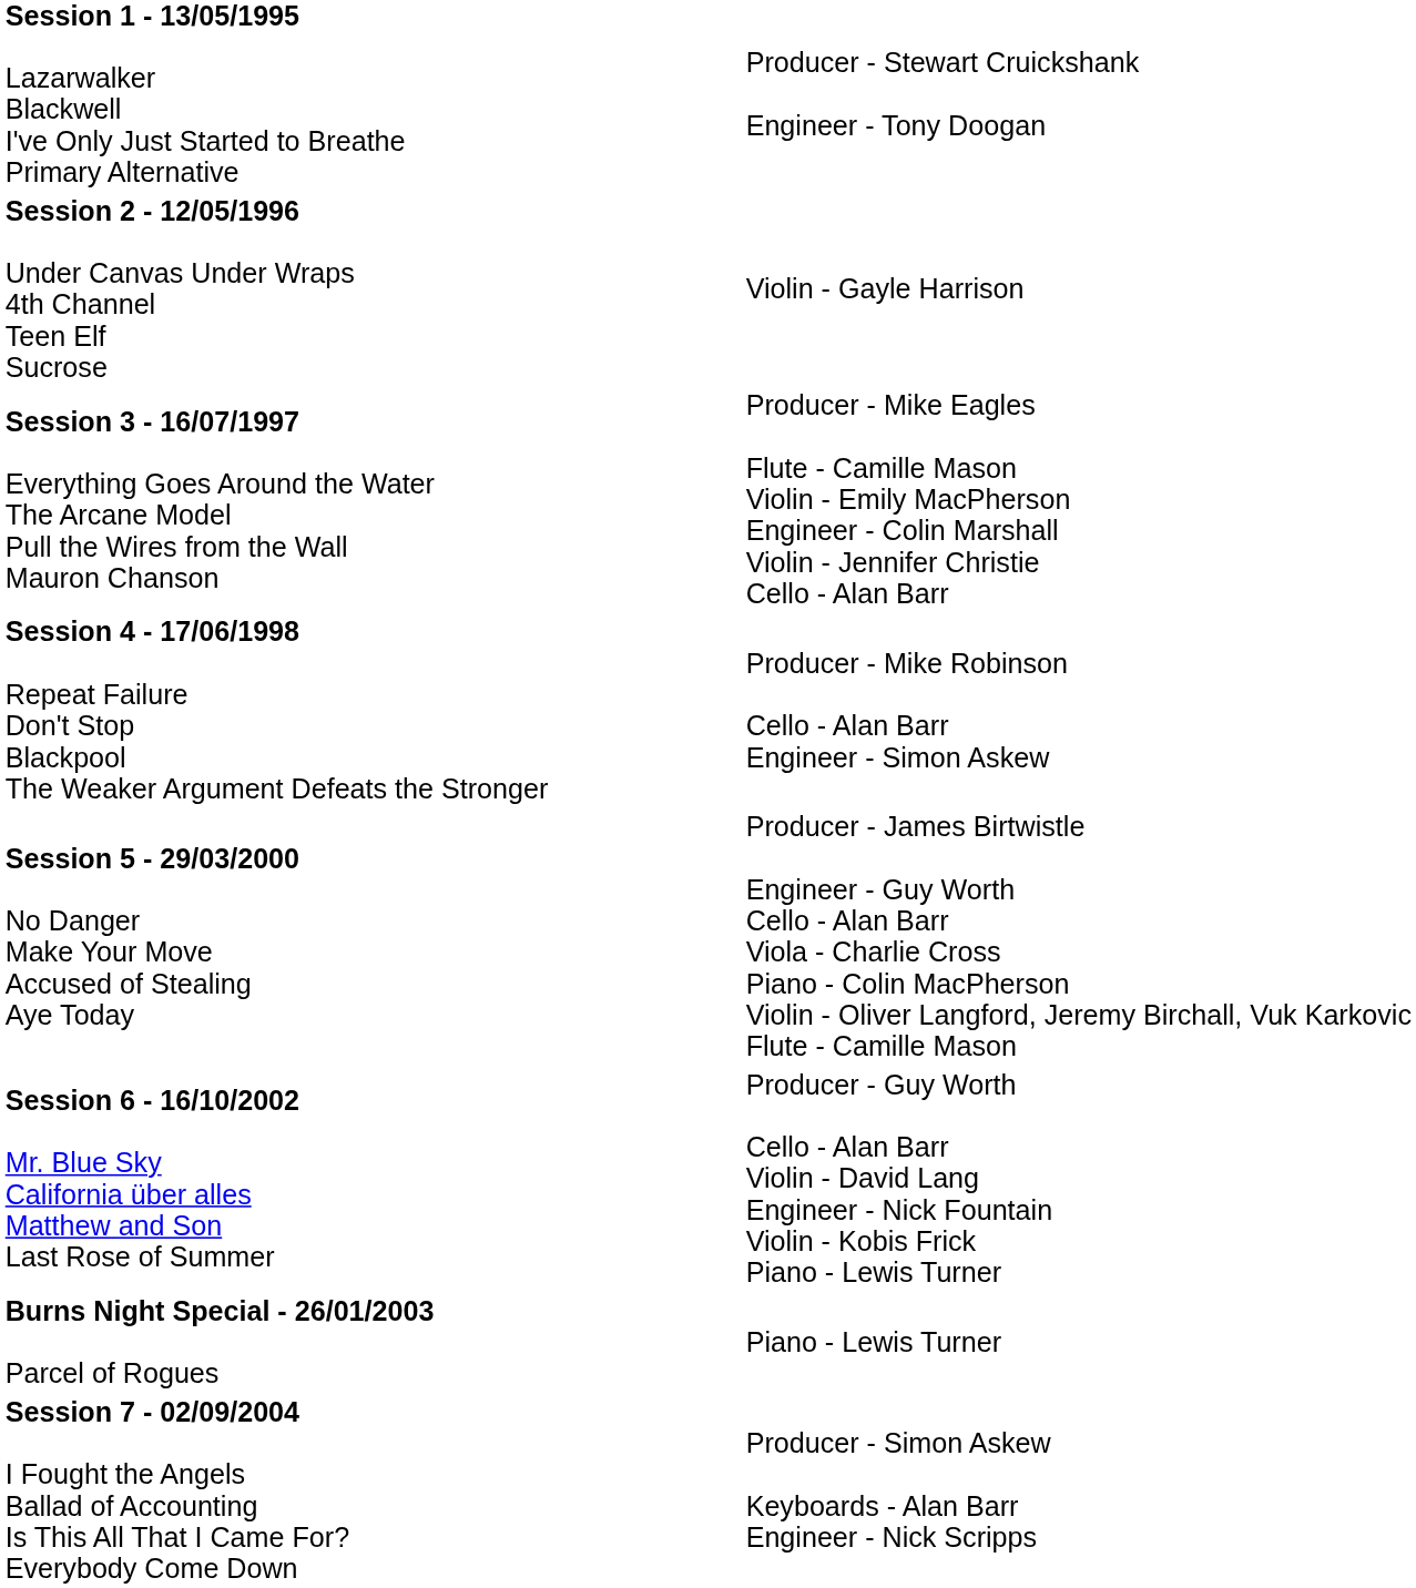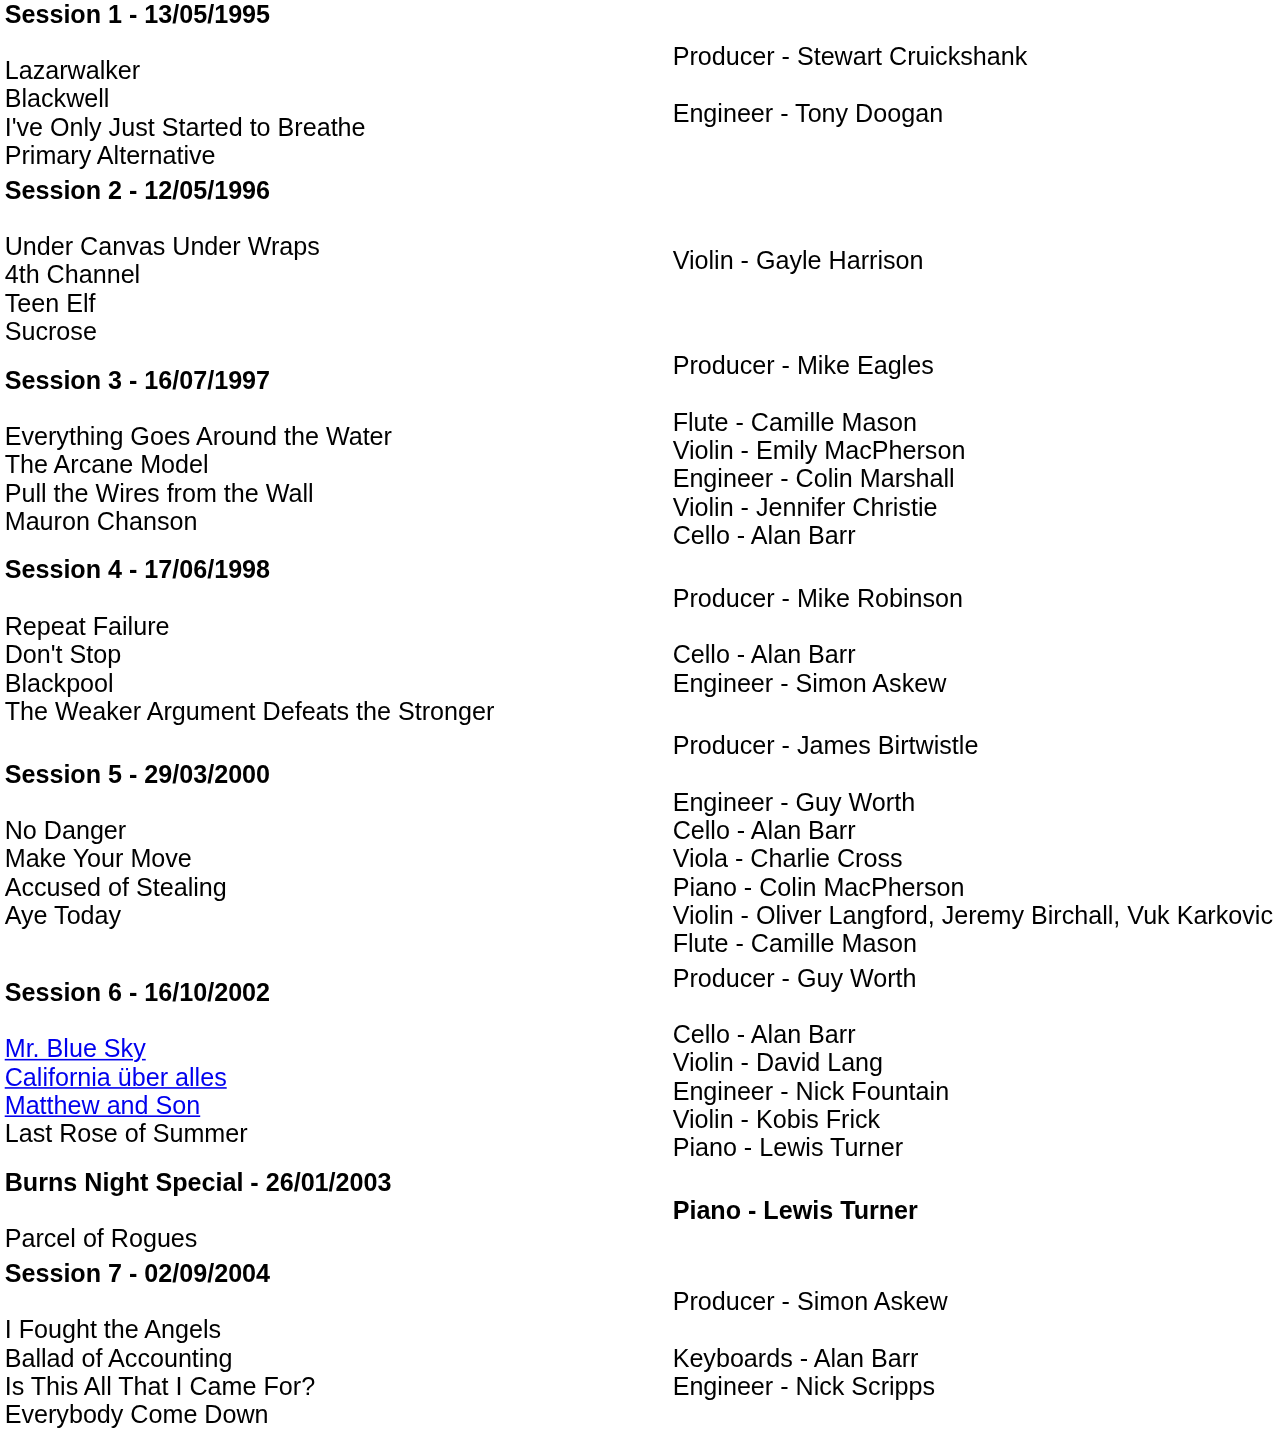Burns Night Special - 26/01/2003 Parcel of Rogues | column 2: normal -> bold
